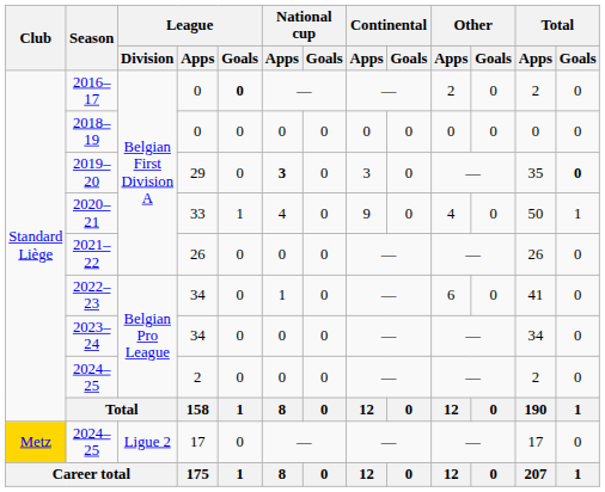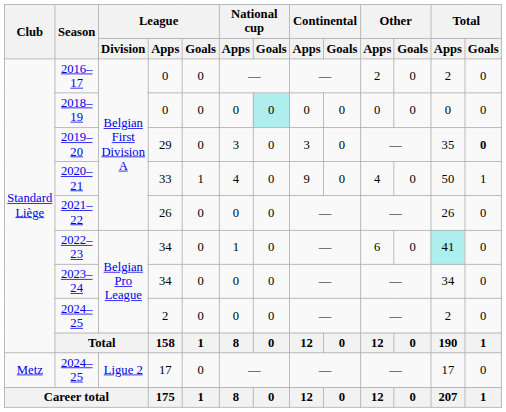2016–17 | League / Goals: bold -> normal
2018–19 | National cup / Goals: no background -> paleturquoise background
2019–20 | National cup / Apps: bold -> normal
2022–23 | Total / Apps: no background -> paleturquoise background
2024–25 / 17 | Club: gold background -> no background
